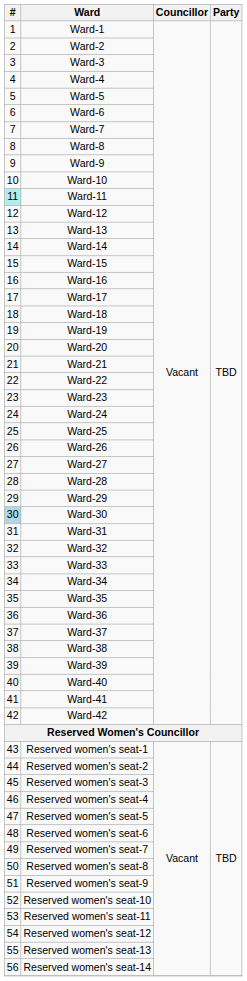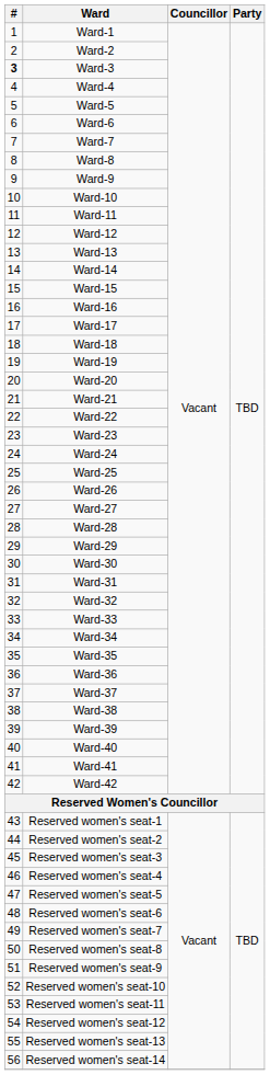Ward-3 | #: normal -> bold
Ward-11 | #: paleturquoise background -> no background
Ward-30 | #: lightblue background -> no background
